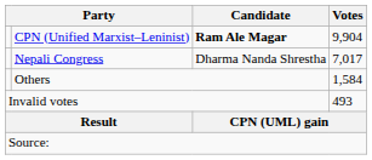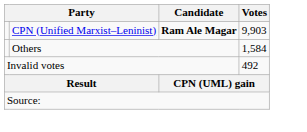CPN (Unified Marxist–Leninist) | Votes: 9,904 -> 9,903
- row: Nepali Congress | Dharma Nanda Shrestha | 7,017
Invalid votes | Votes: 493 -> 492
